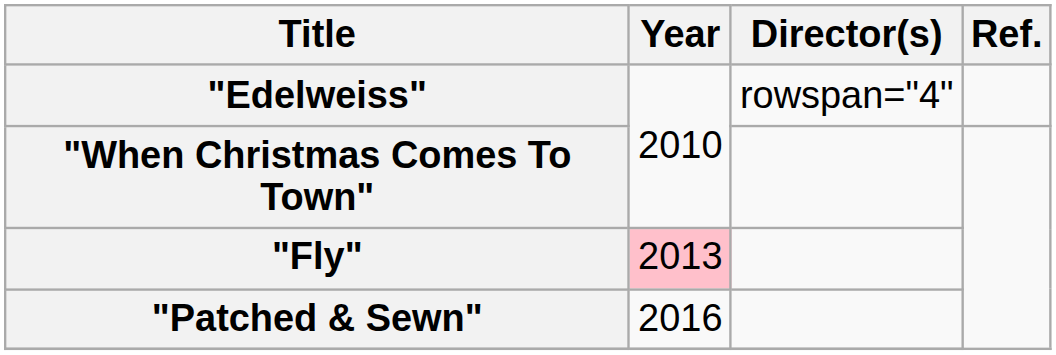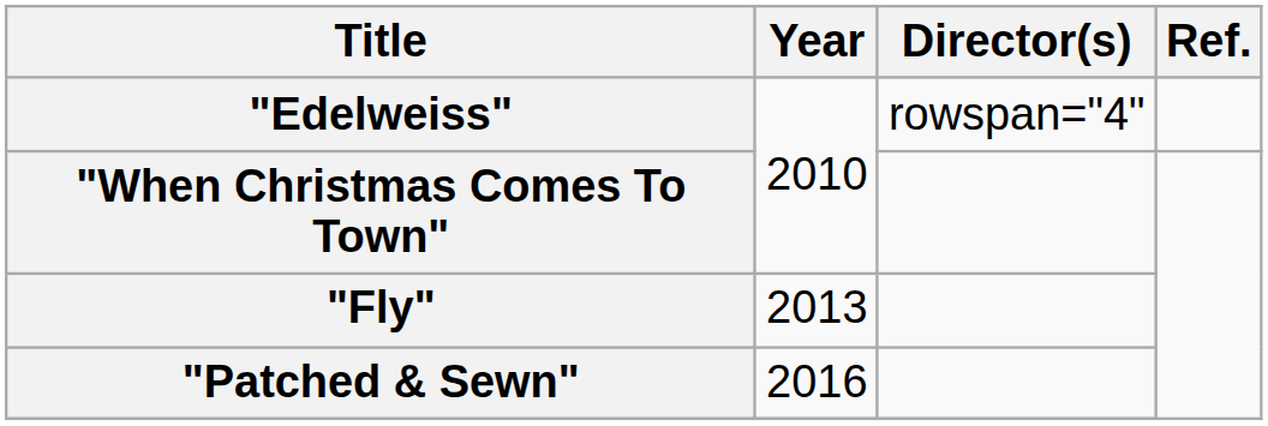"Fly" | Year: pink background -> no background
